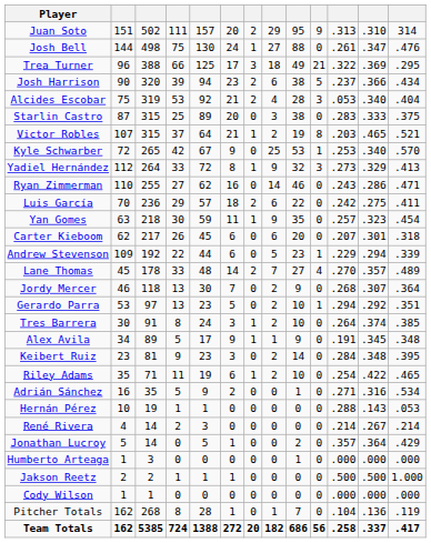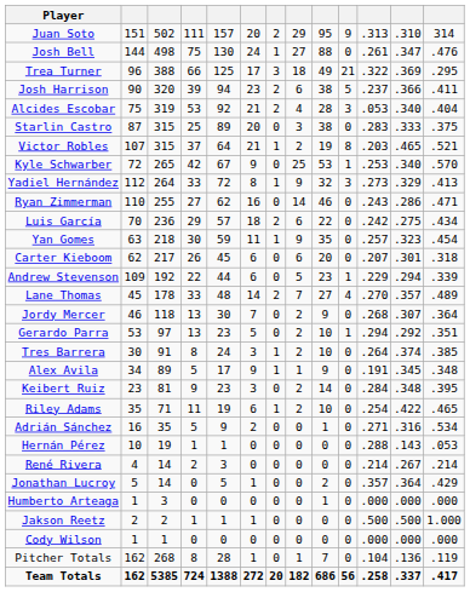Josh Harrison | column 13: .434 -> .411
Luis García | column 13: .411 -> .434
